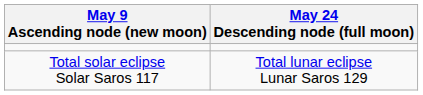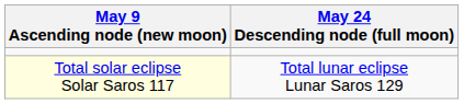row 3 | May 9 Ascending node (new moon): no background -> lightyellow background
